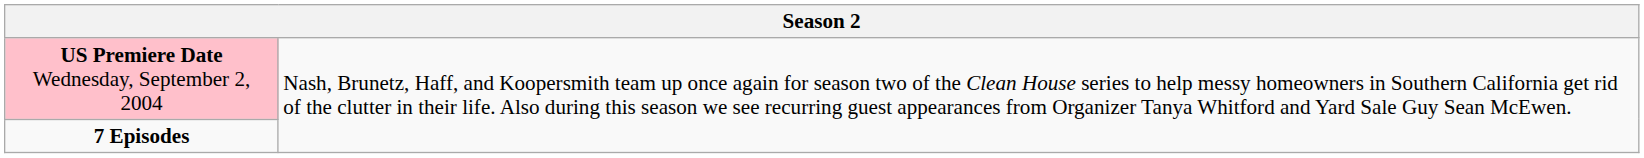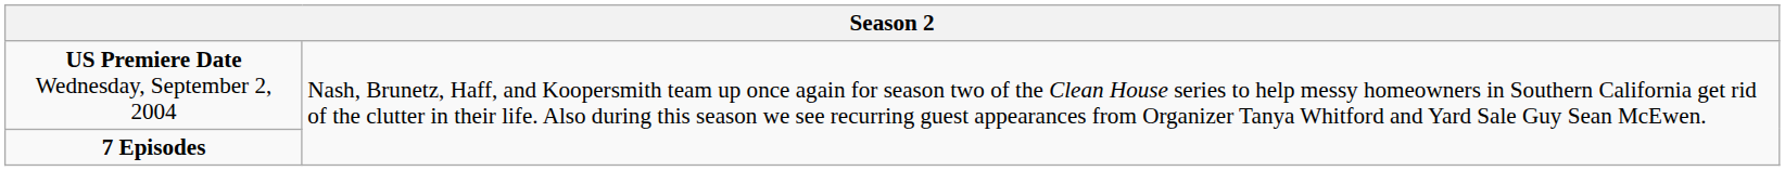US Premiere Date Wednesday, September 2, 2004 | column 1: pink background -> no background
